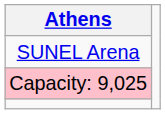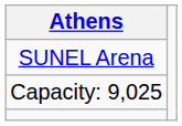Capacity: 9,025 | Athens: pink background -> no background
